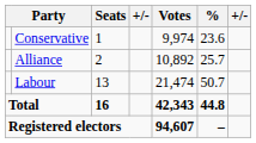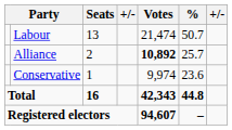rows swapped: Labour <-> Conservative
Alliance | Votes: normal -> bold
